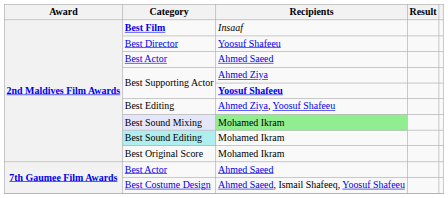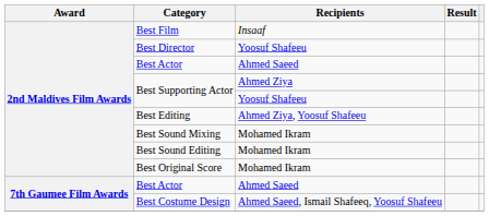Best Film | Category: bold -> normal
Best Supporting Actor / Yoosuf Shafeeu | Recipients: bold -> normal
Best Sound Mixing | Category: lavender background -> no background
Best Sound Mixing | Recipients: lightgreen background -> no background
Best Sound Editing | Category: paleturquoise background -> no background
